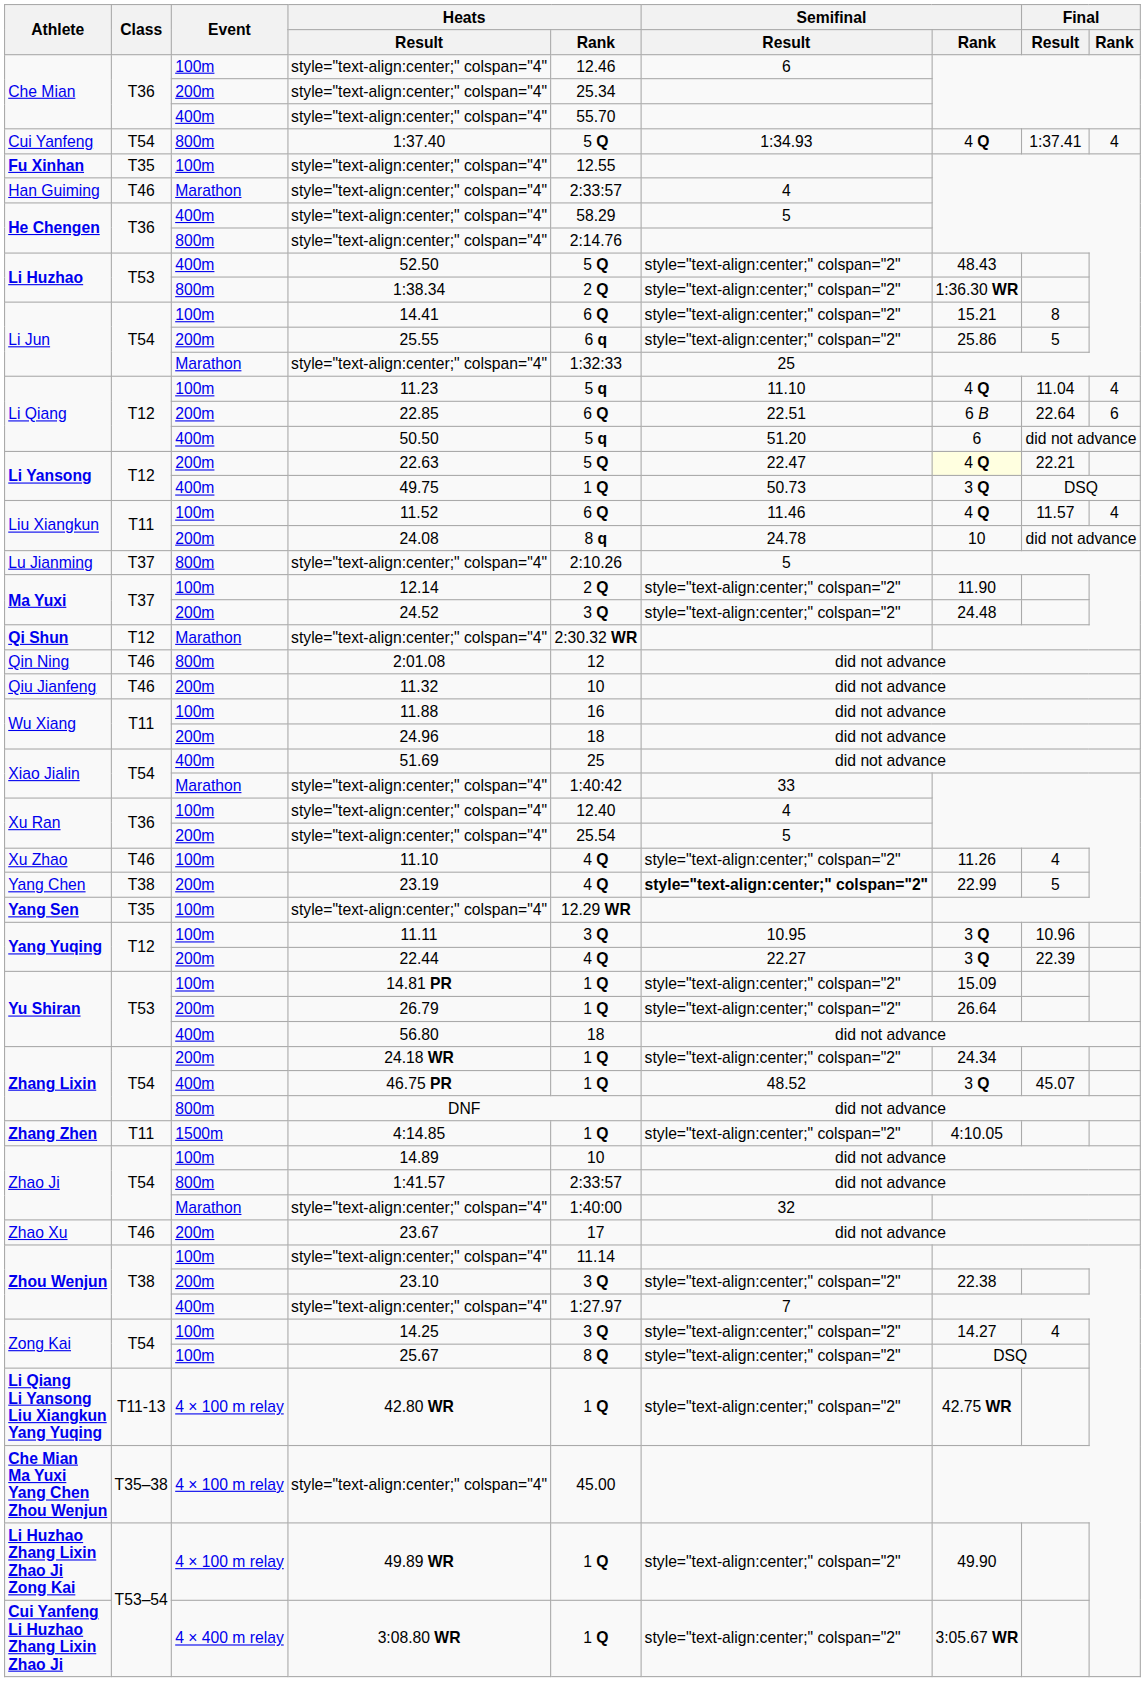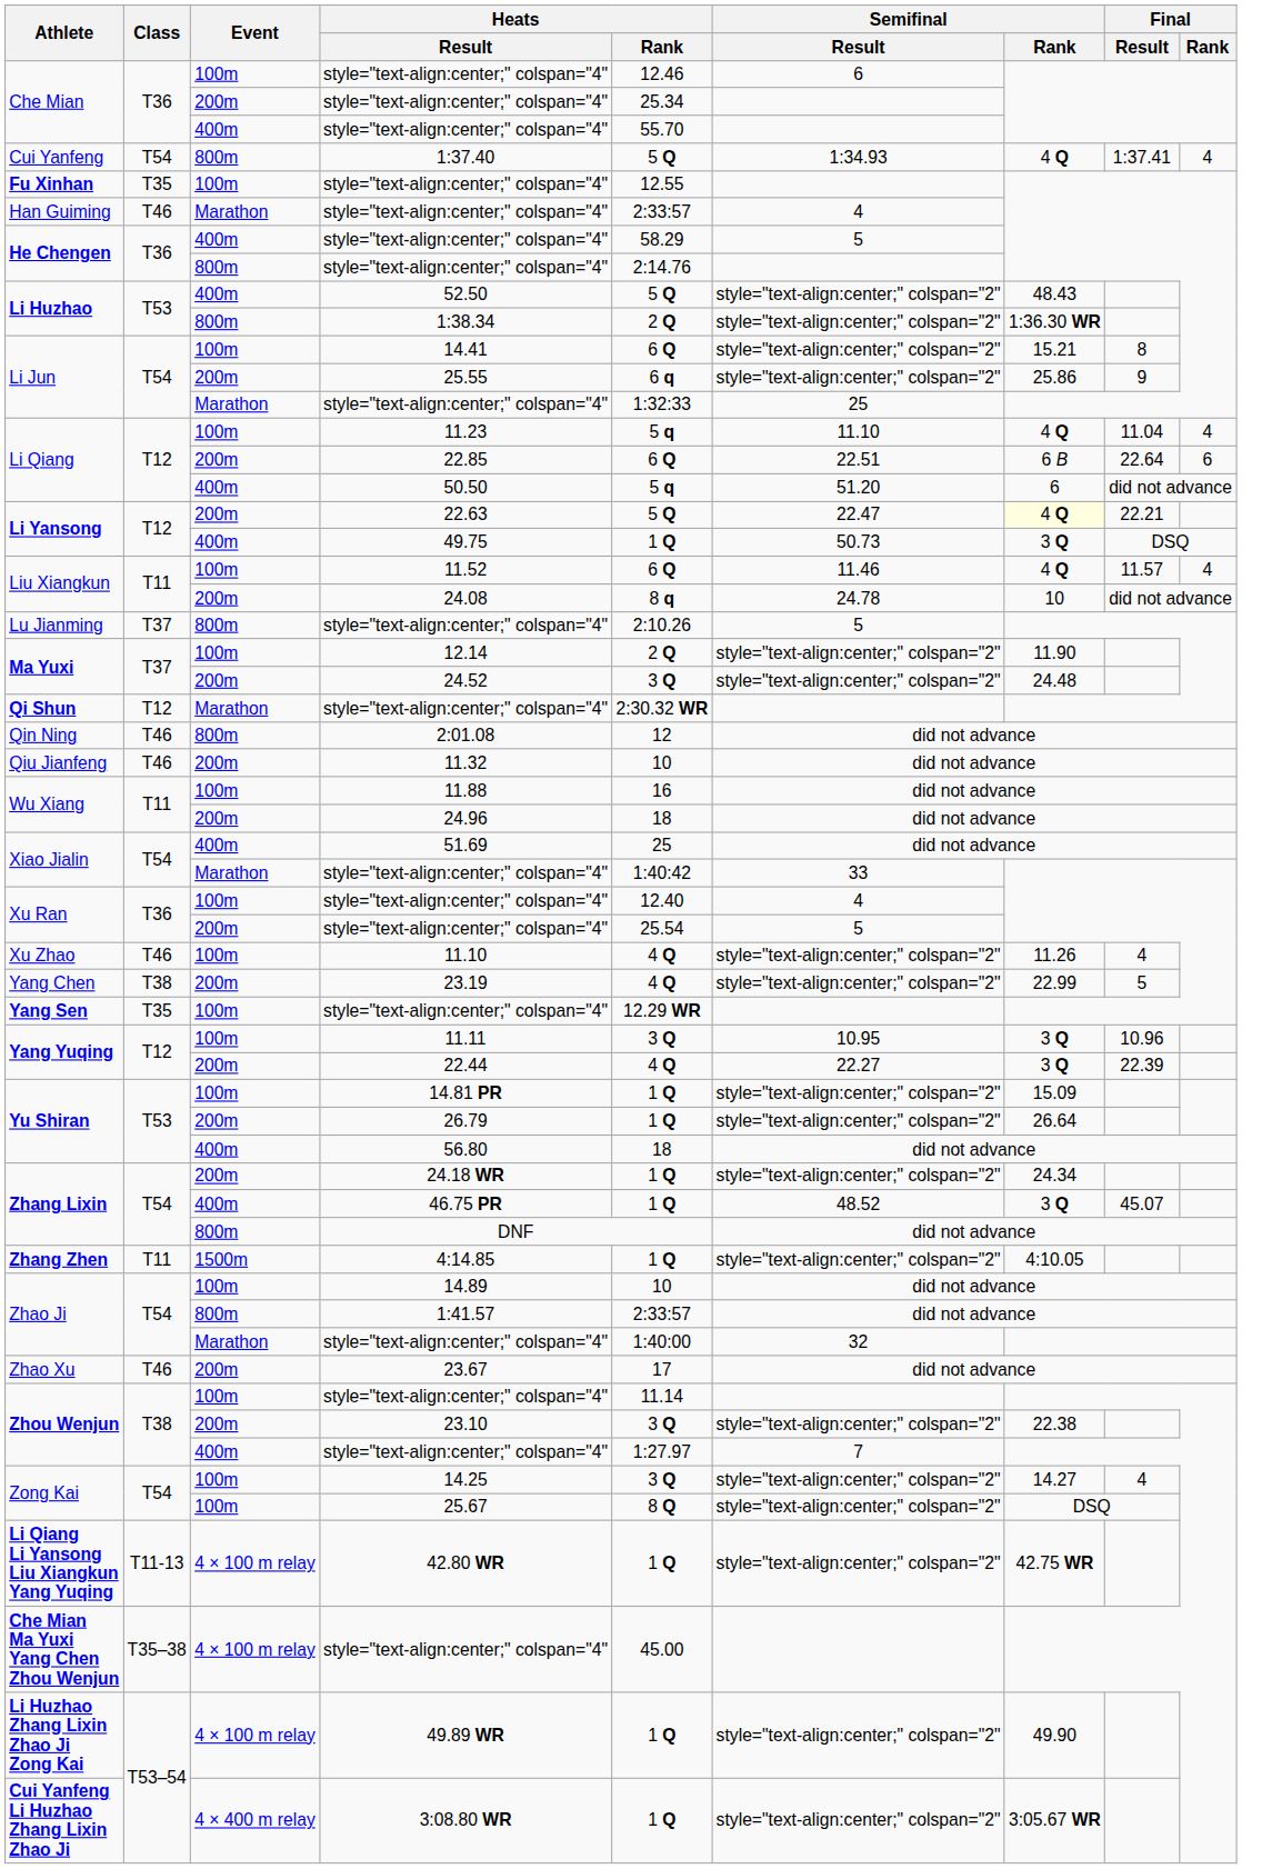25.55 | Final / Result: 5 -> 9
23.19 | Semifinal / Result: bold -> normal
